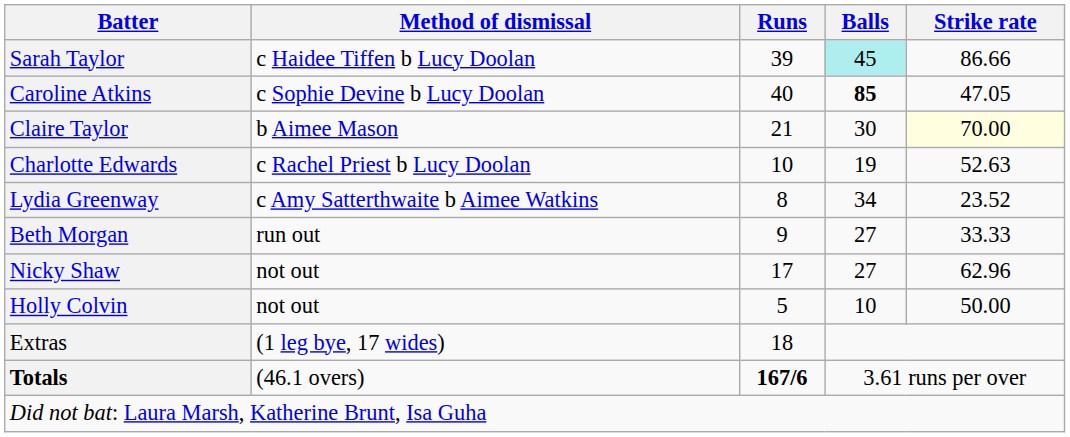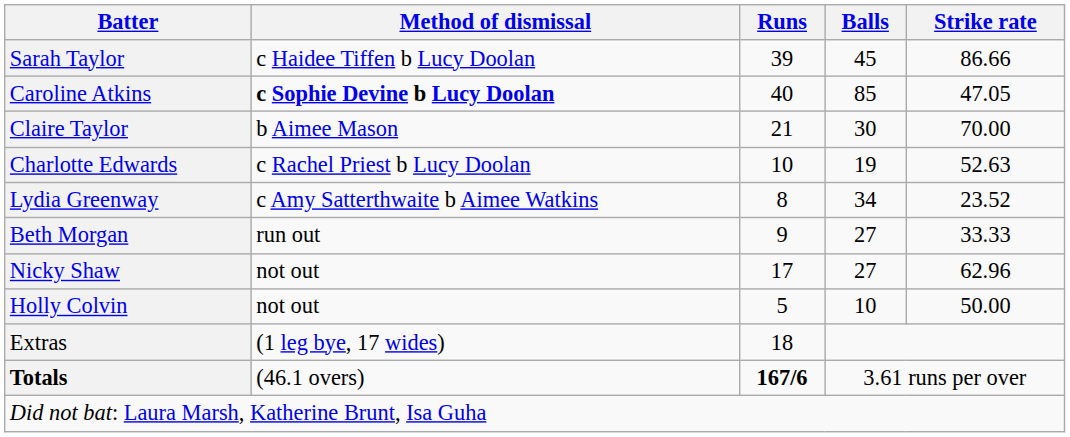Sarah Taylor | Balls: paleturquoise background -> no background
Caroline Atkins | Method of dismissal: normal -> bold
Caroline Atkins | Balls: bold -> normal
Claire Taylor | Strike rate: lightyellow background -> no background
